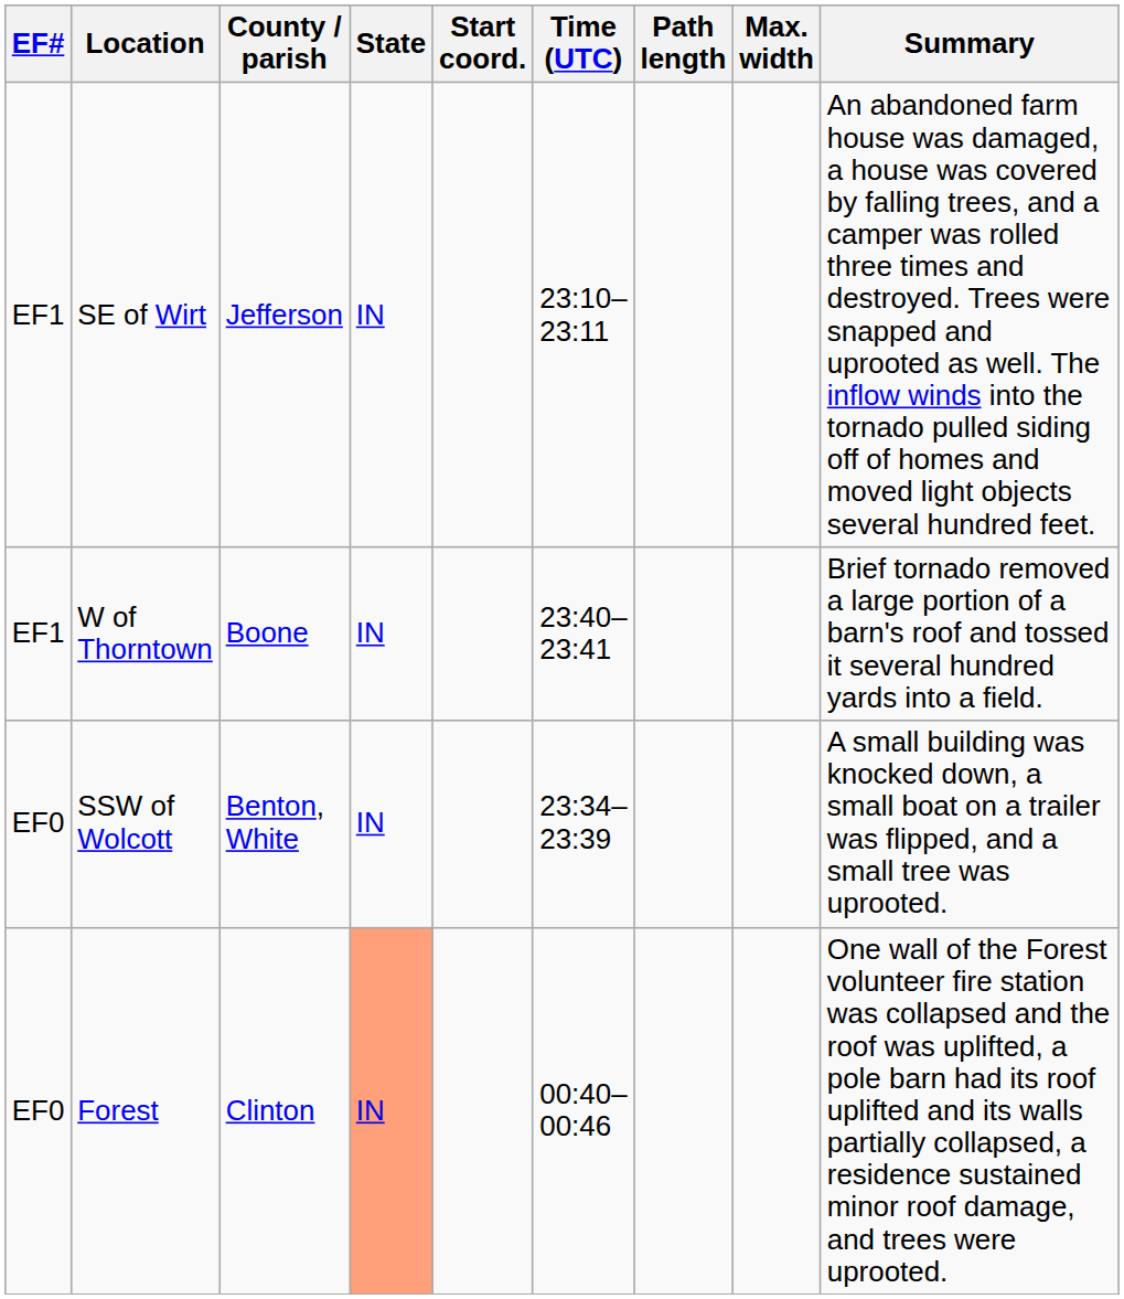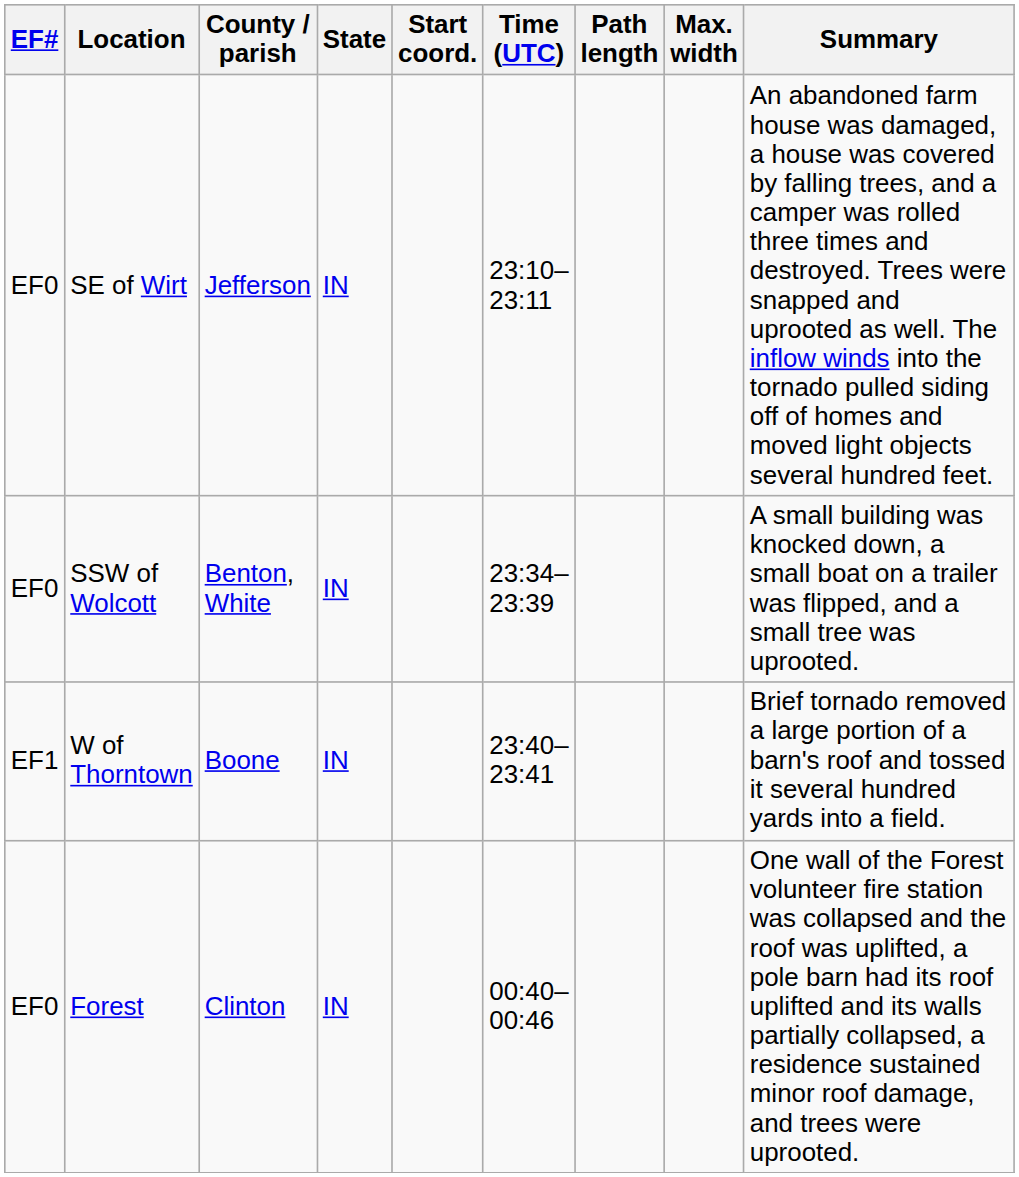SE of Wirt | EF#: EF1 -> EF0
rows swapped: SSW of Wolcott <-> W of Thorntown
Forest | State: lightsalmon background -> no background
